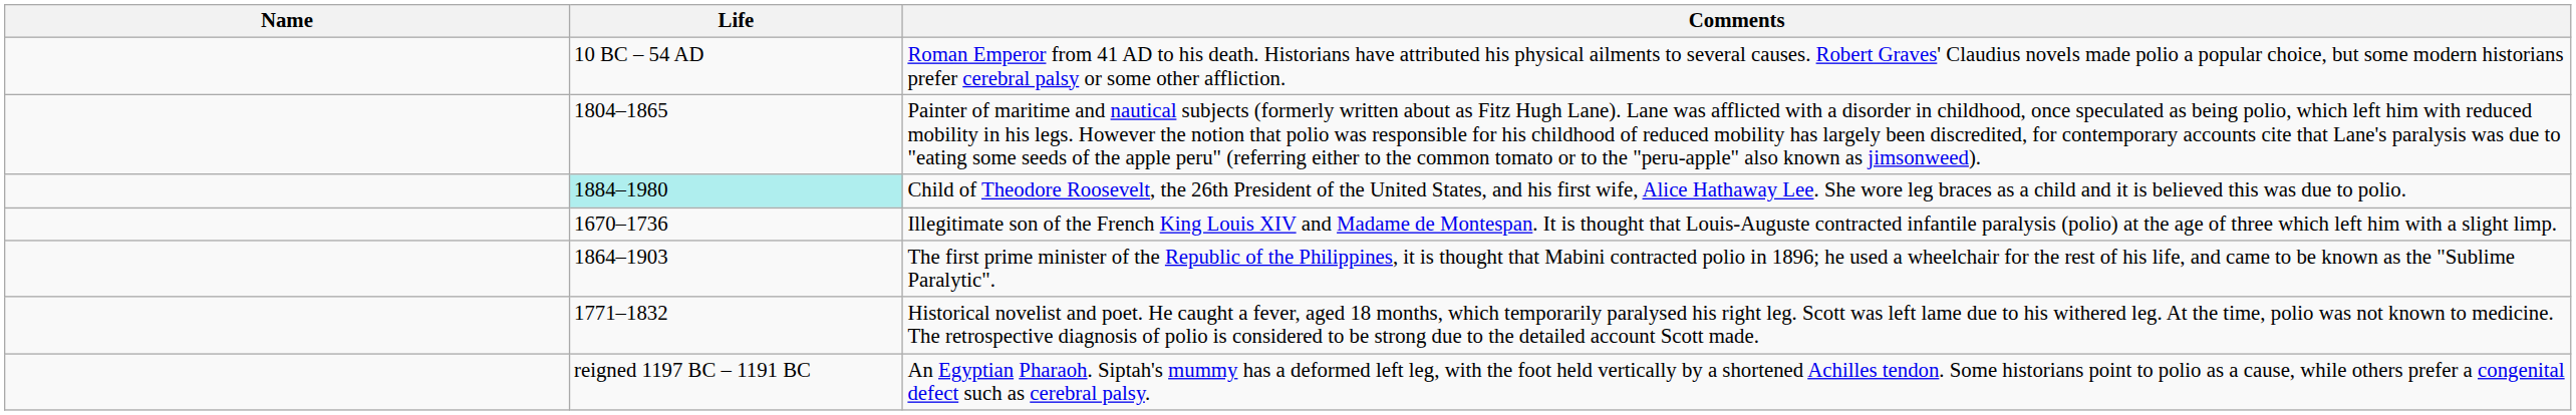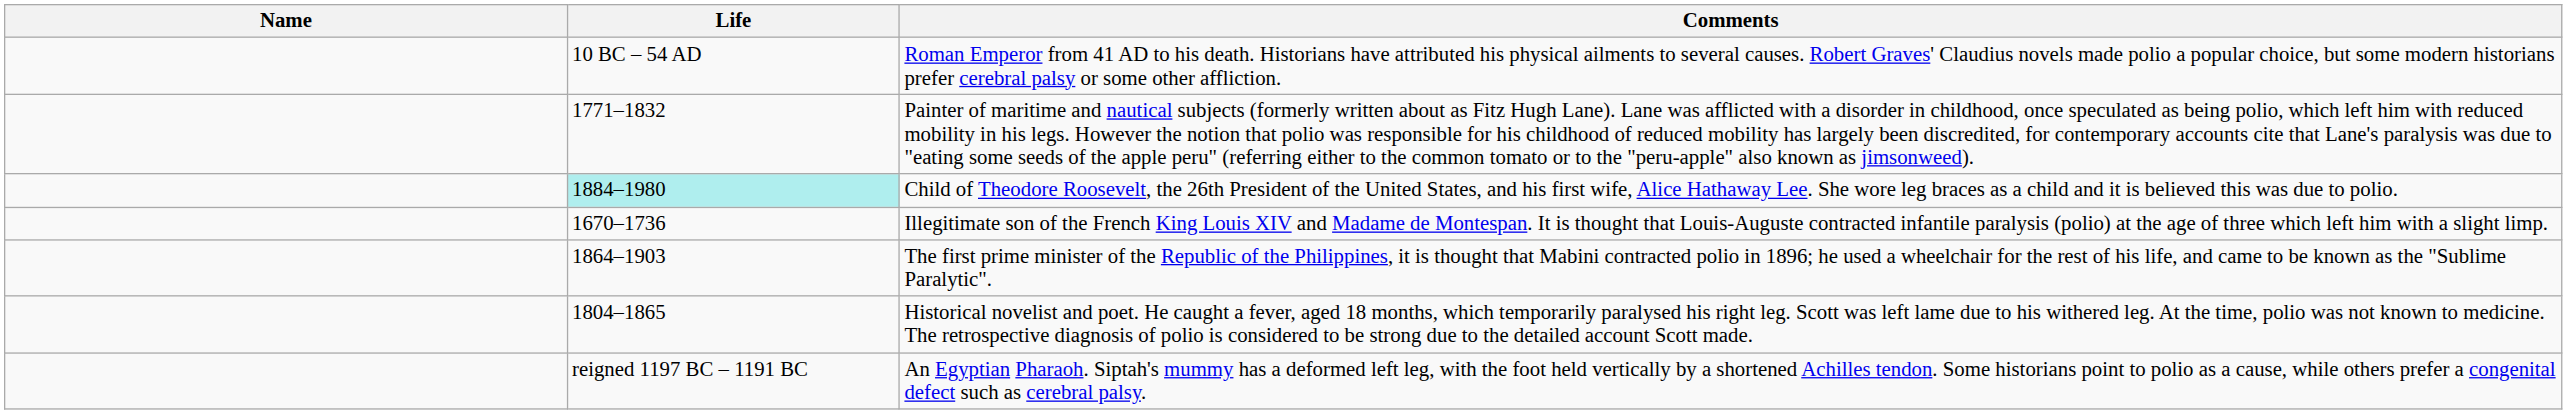row 3 | Life: 1804–1865 -> 1771–1832
row 7 | Life: 1771–1832 -> 1804–1865
